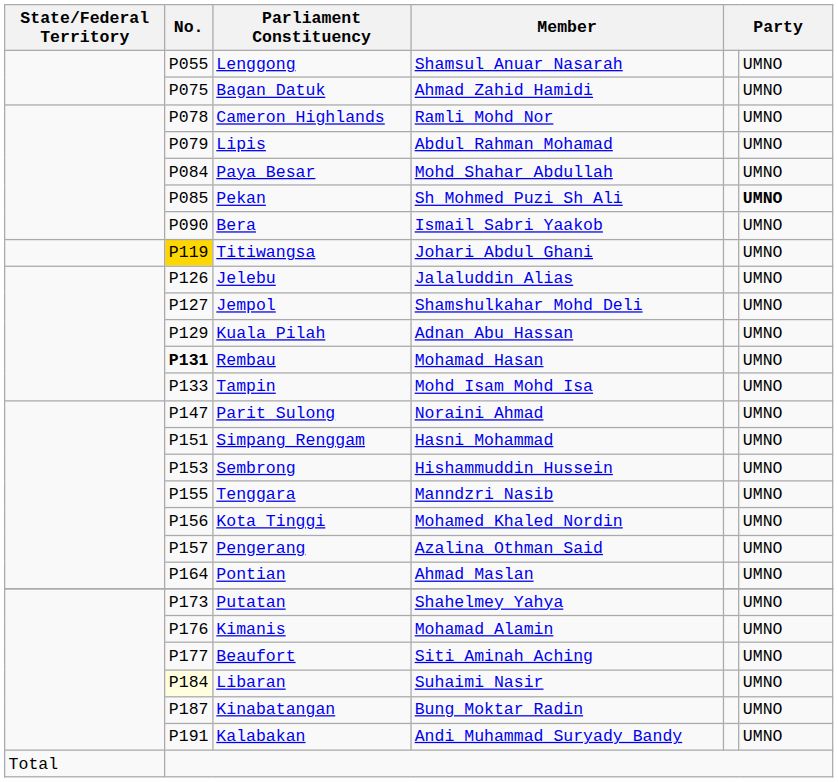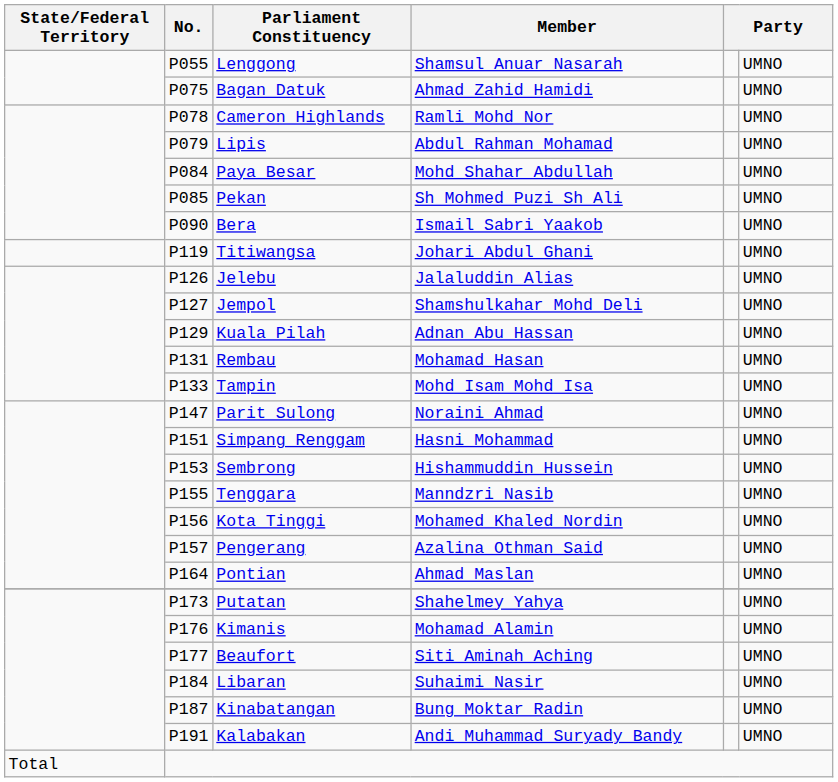Pekan | column 6: bold -> normal
Titiwangsa | No.: gold background -> no background
Rembau | No.: bold -> normal
Libaran | No.: lightyellow background -> no background
